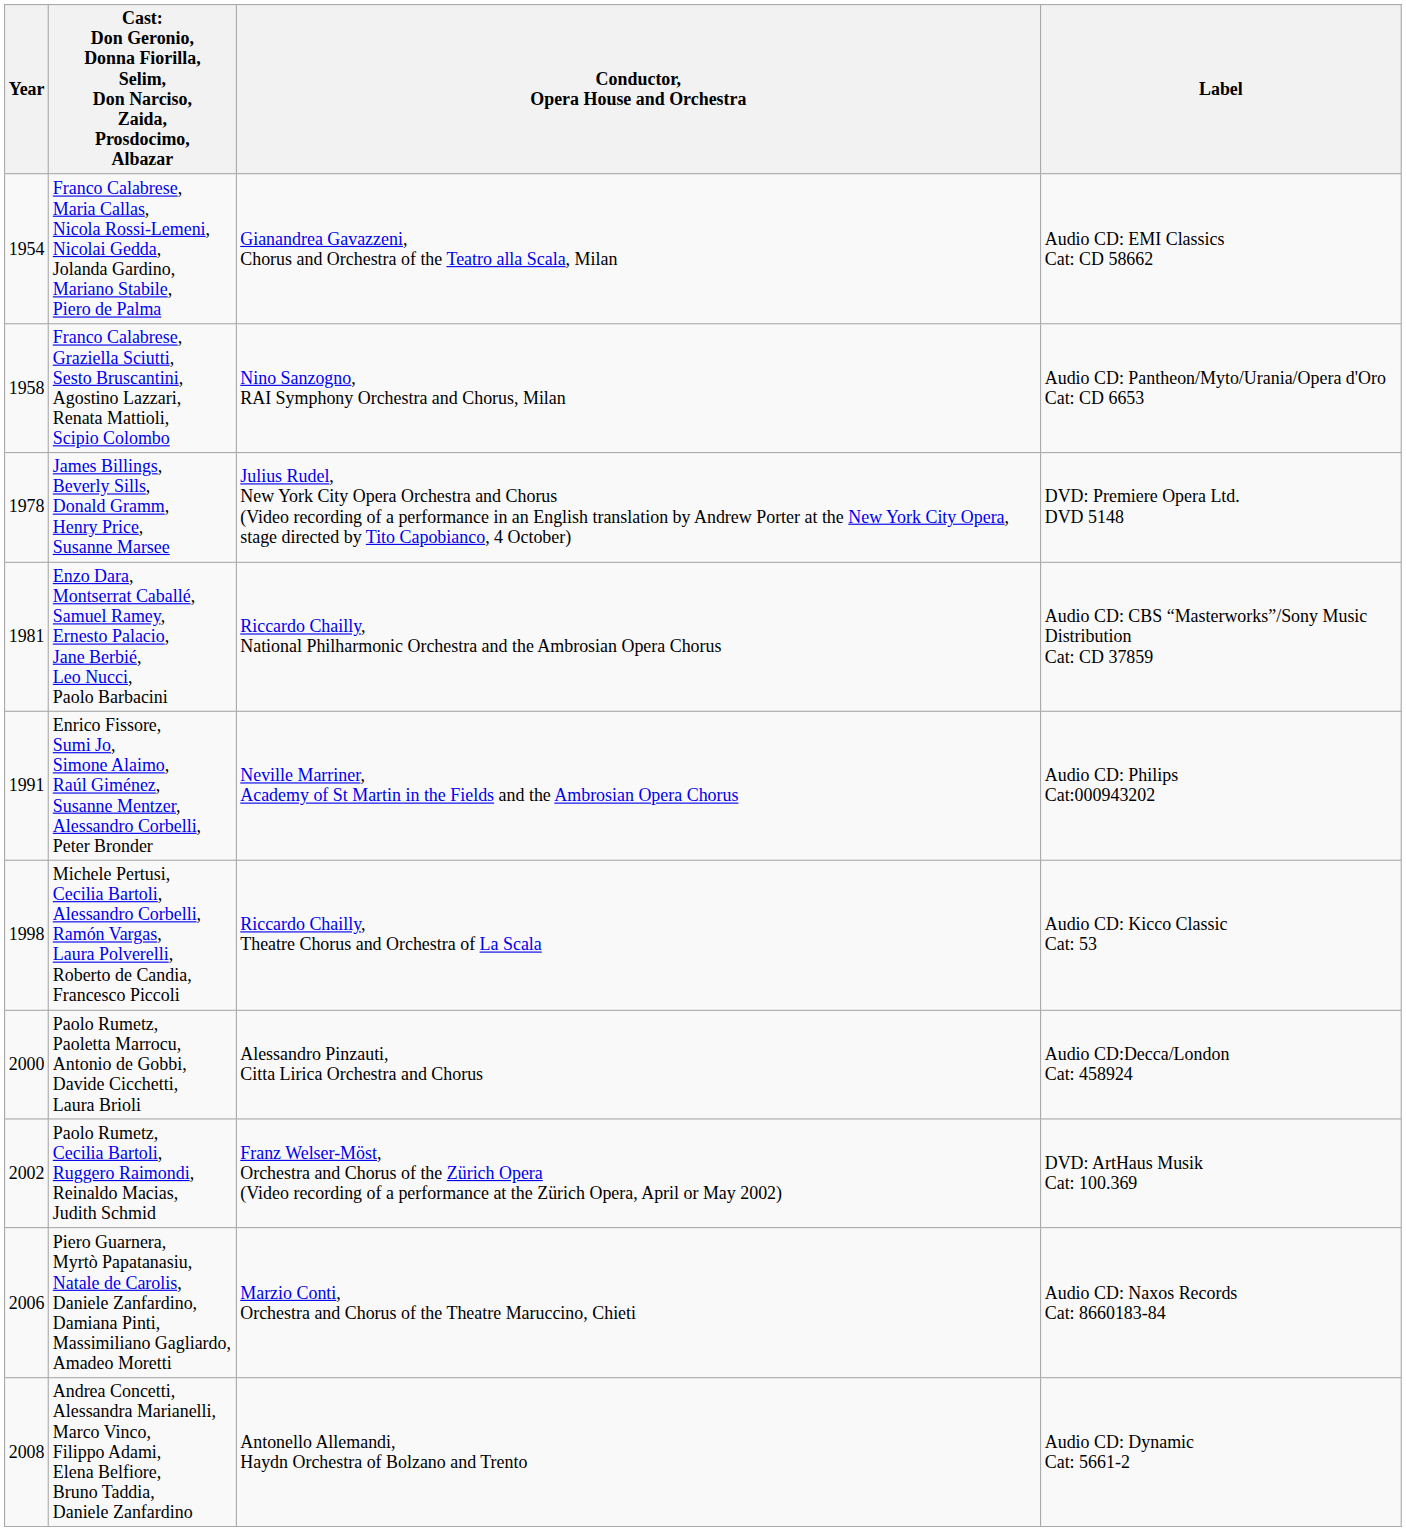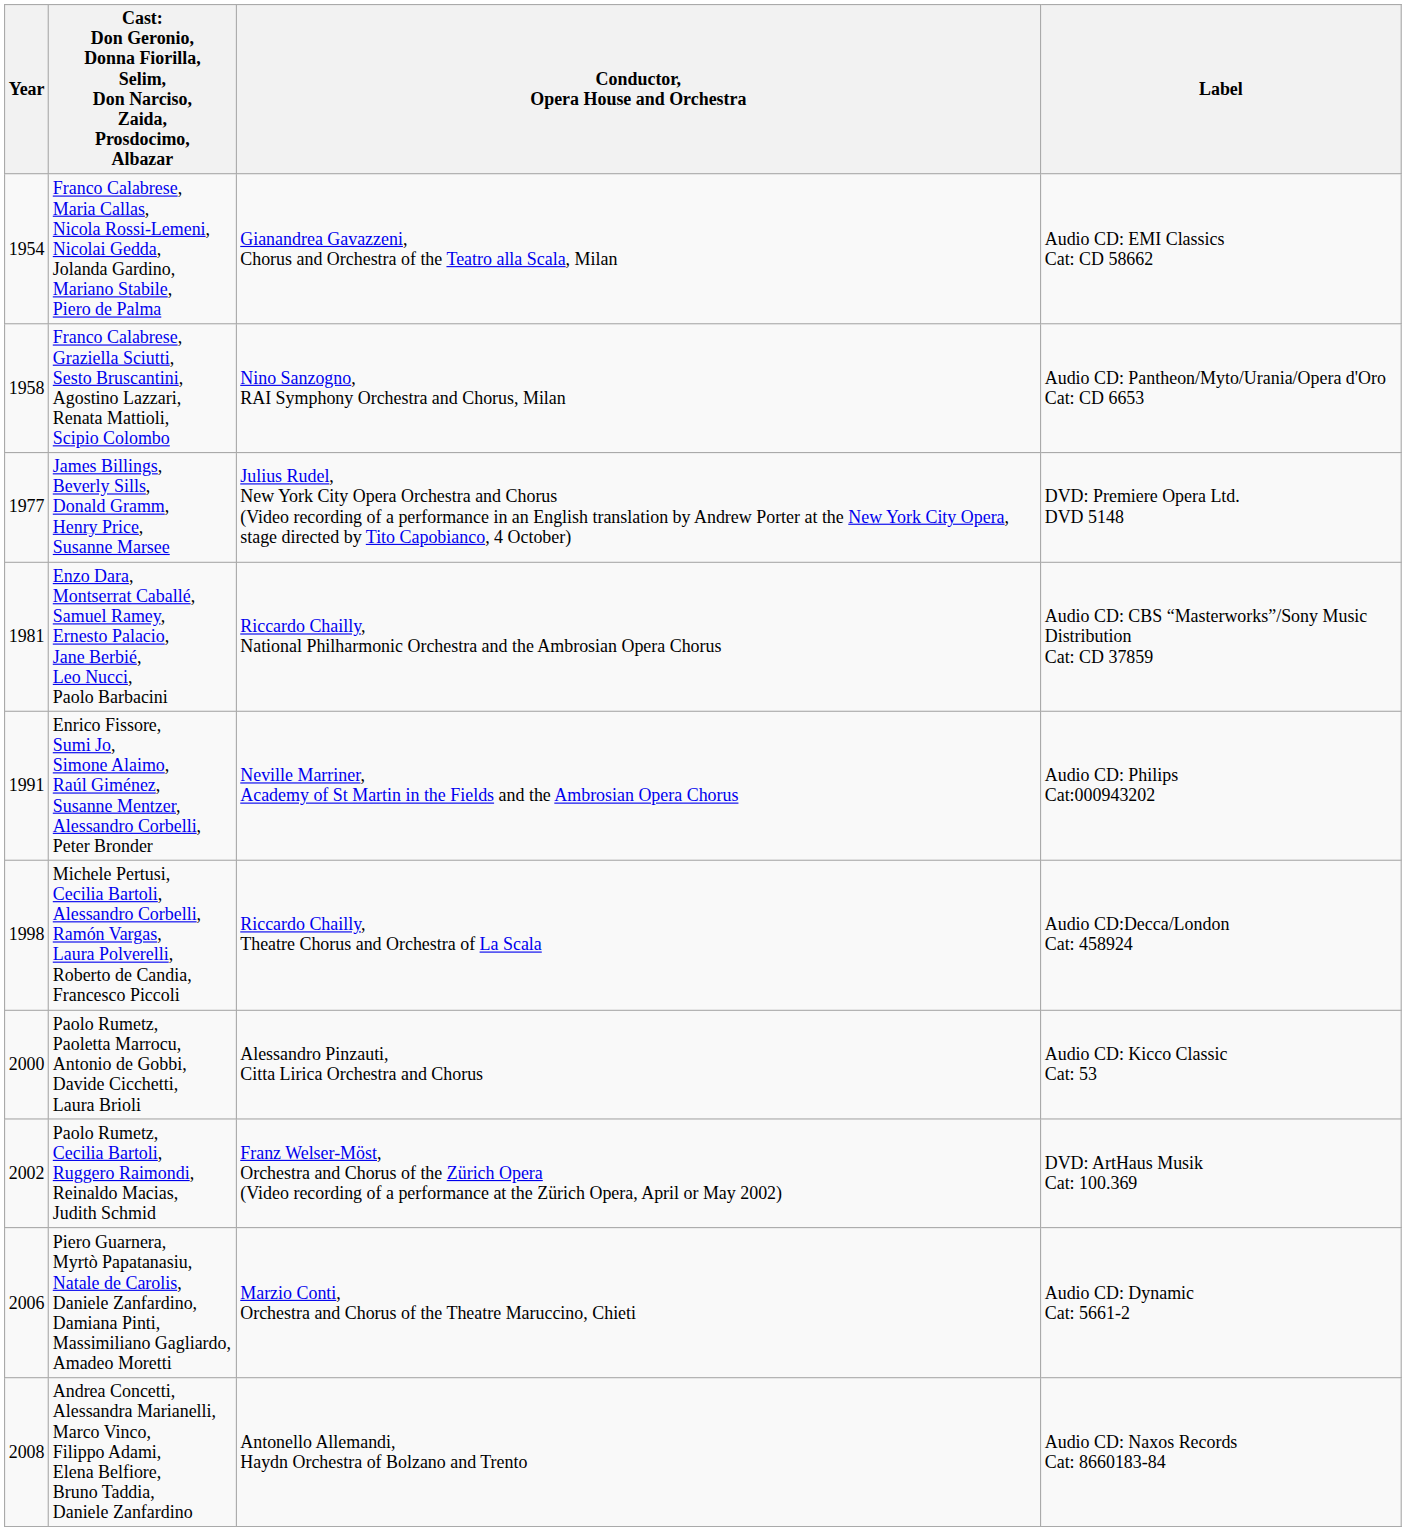row 4 | Year: 1978 -> 1977
row 7 | Label: Audio CD: Kicco Classic Cat: 53 -> Audio CD:Decca/London Cat: 458924
row 8 | Label: Audio CD:Decca/London Cat: 458924 -> Audio CD: Kicco Classic Cat: 53
row 10 | Label: Audio CD: Naxos Records Cat: 8660183-84 -> Audio CD: Dynamic Cat: 5661-2
row 11 | Label: Audio CD: Dynamic Cat: 5661-2 -> Audio CD: Naxos Records Cat: 8660183-84
